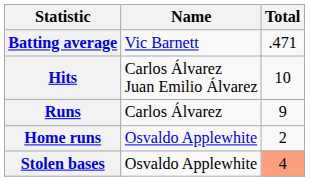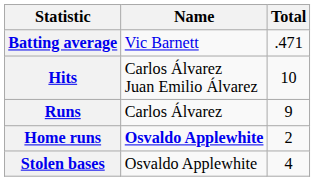Home runs | Name: normal -> bold
Stolen bases | Total: lightsalmon background -> no background
